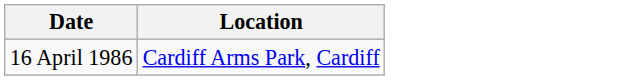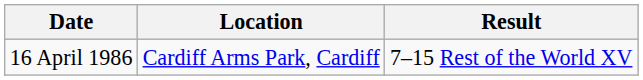+ column: Result | 7–15 Rest of the World XV
